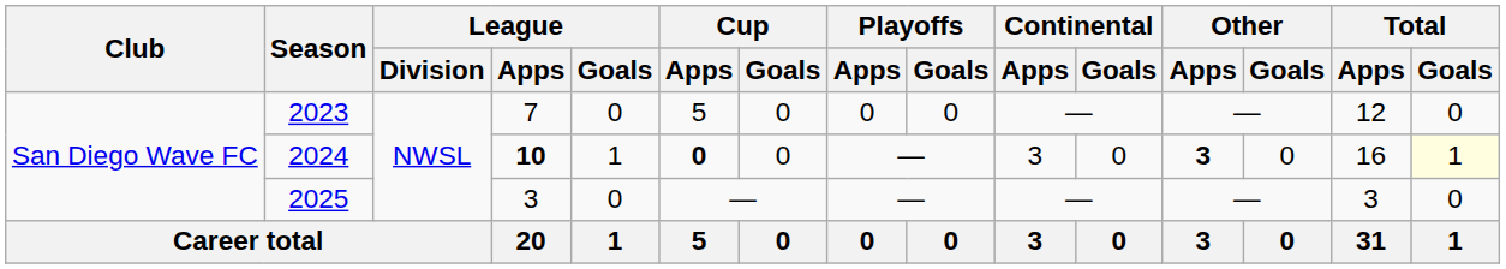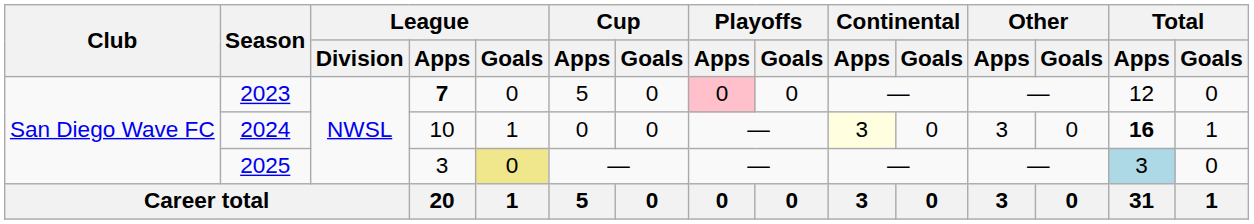2023 | League / Apps: normal -> bold
2023 | Playoffs / Apps: no background -> pink background
2024 | League / Apps: bold -> normal
2024 | Cup / Apps: bold -> normal
2024 | Continental / Apps: no background -> lightyellow background
2024 | Other / Apps: bold -> normal
2024 | Total / Apps: normal -> bold
2024 | Total / Goals: lightyellow background -> no background
2025 | League / Goals: no background -> khaki background
2025 | Total / Apps: no background -> lightblue background
